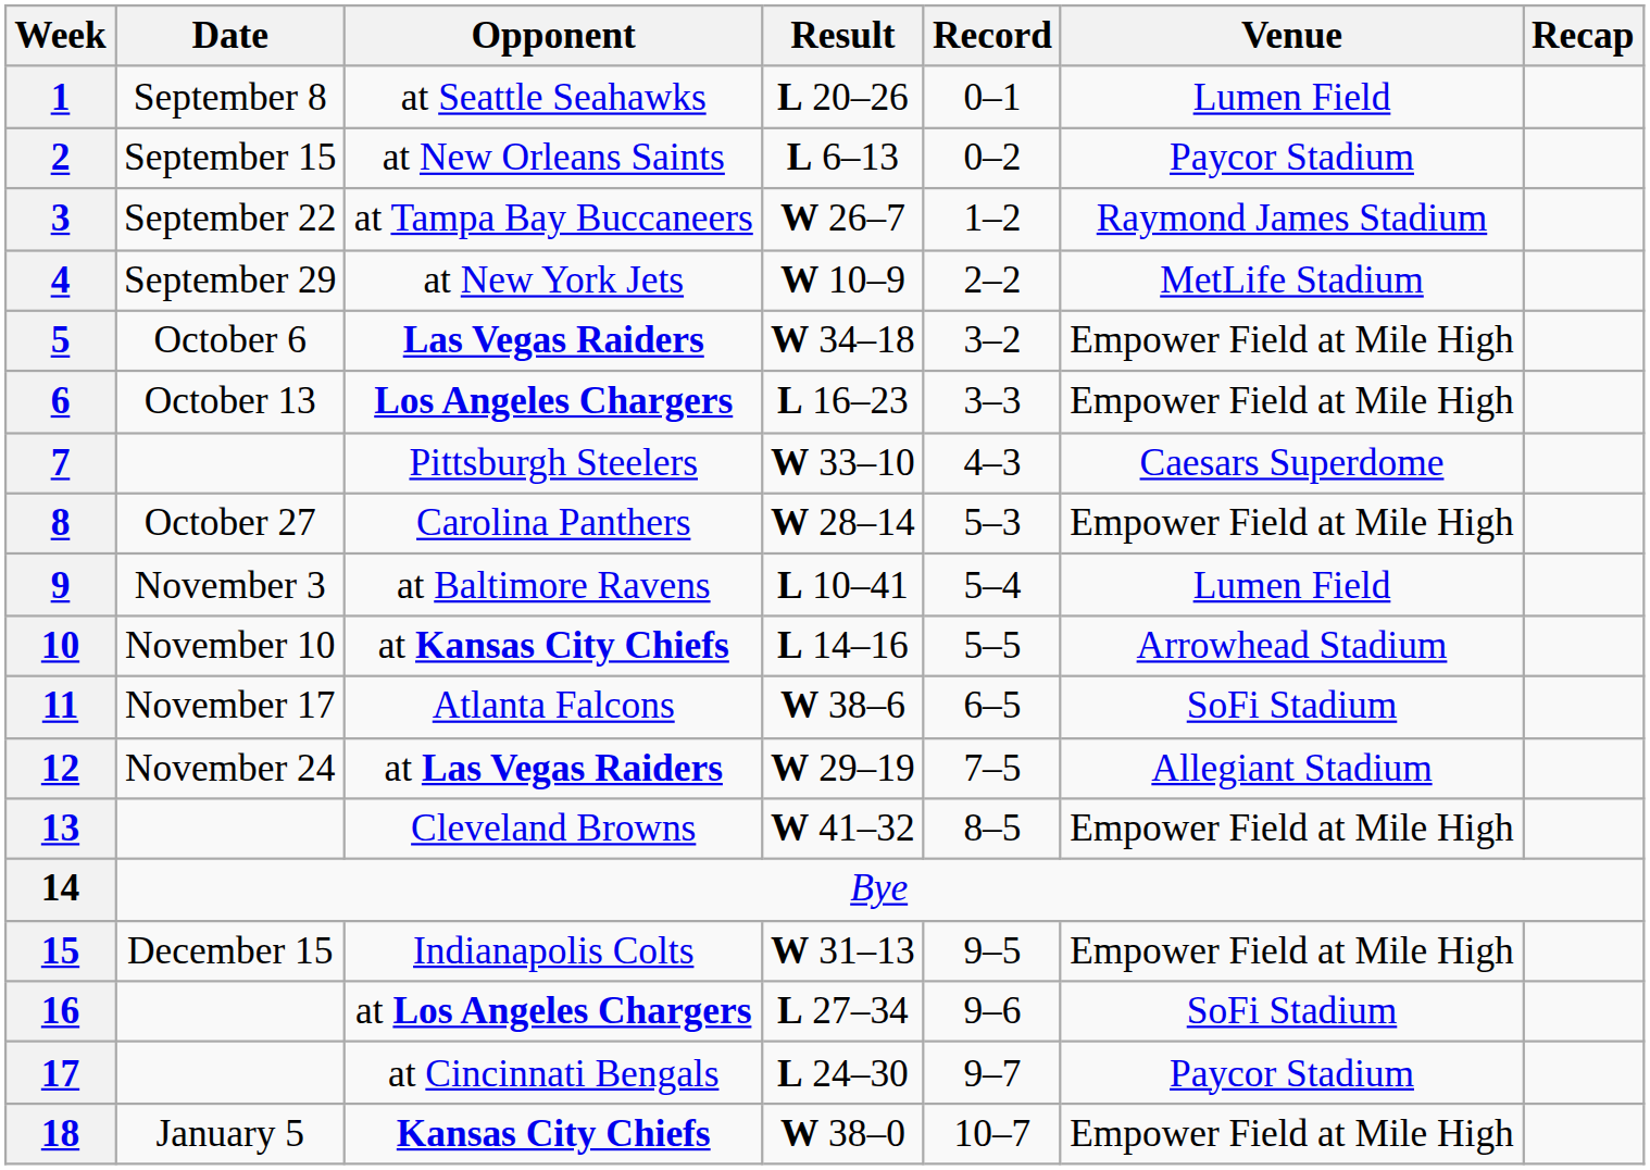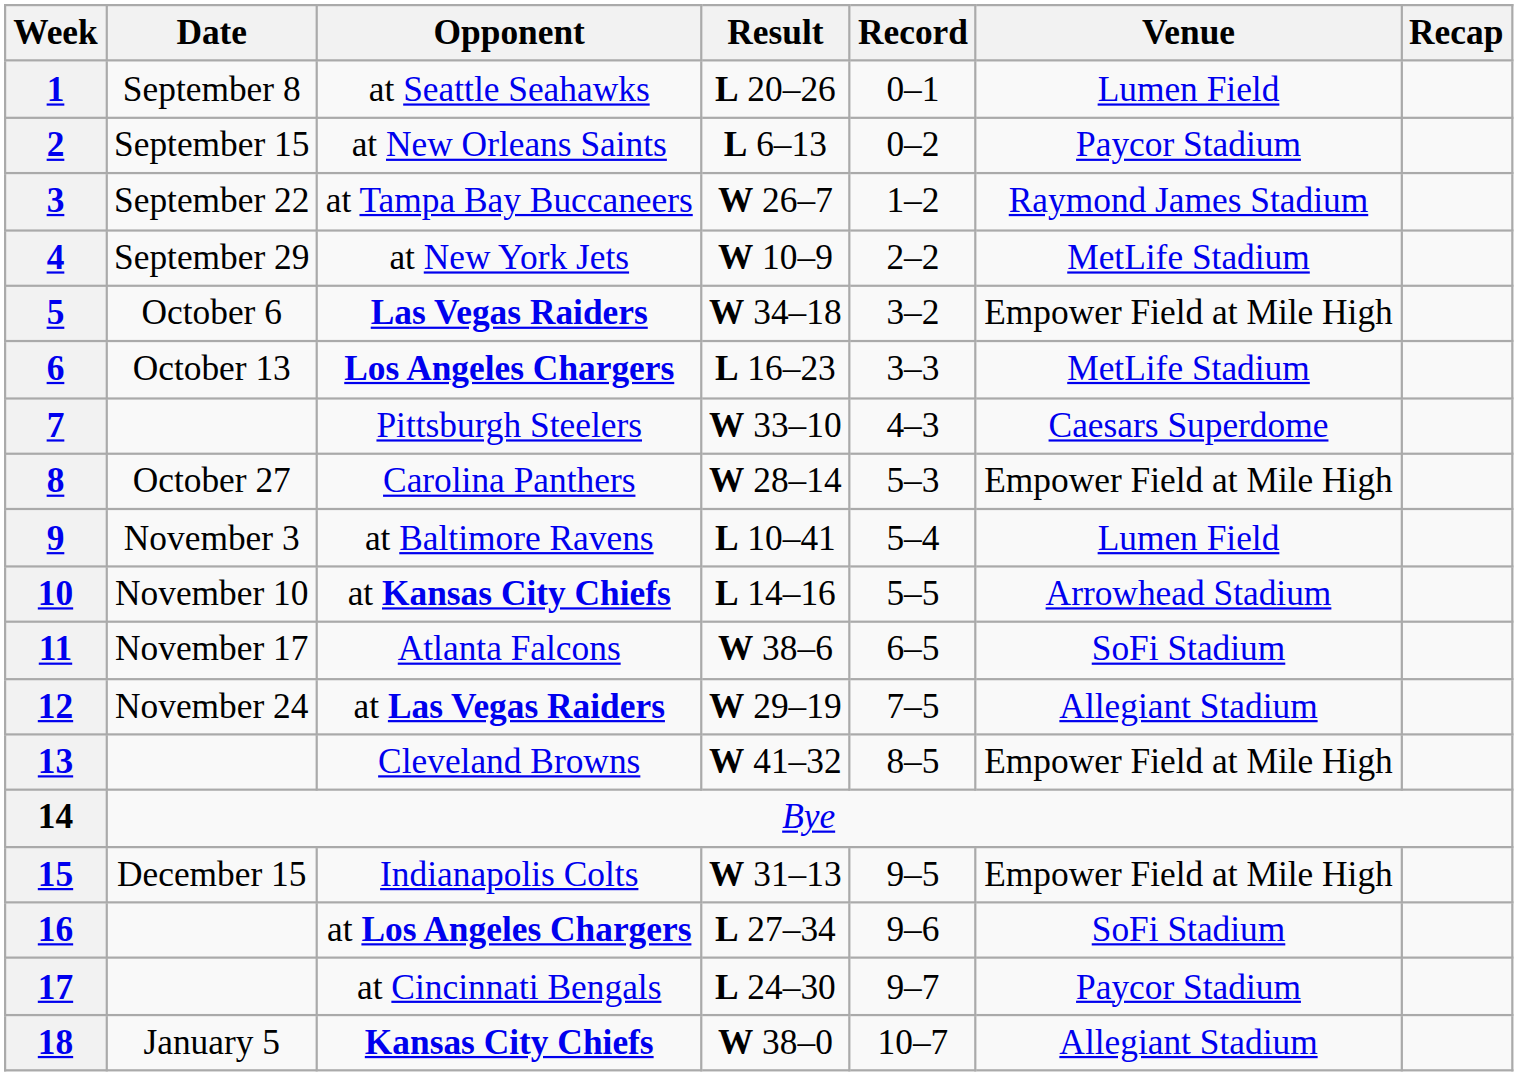6 | Venue: Empower Field at Mile High -> MetLife Stadium
18 | Venue: Empower Field at Mile High -> Allegiant Stadium
